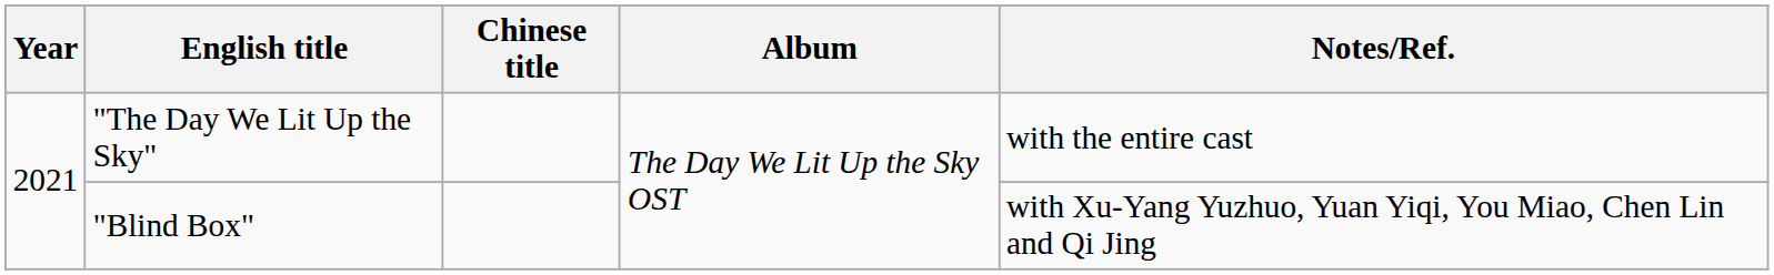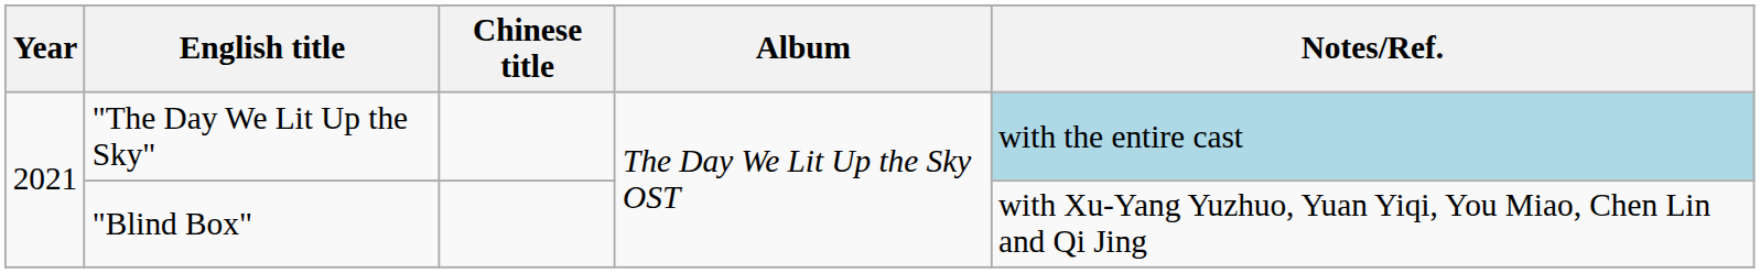"The Day We Lit Up the Sky" | Notes/Ref.: no background -> lightblue background
